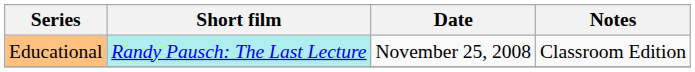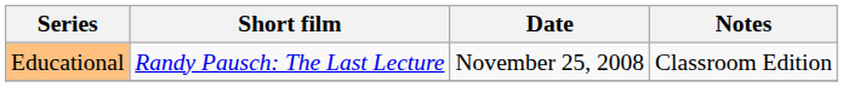Educational | Short film: paleturquoise background -> no background
